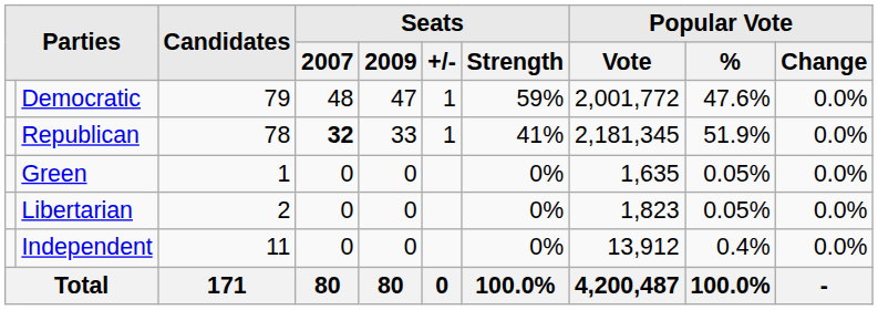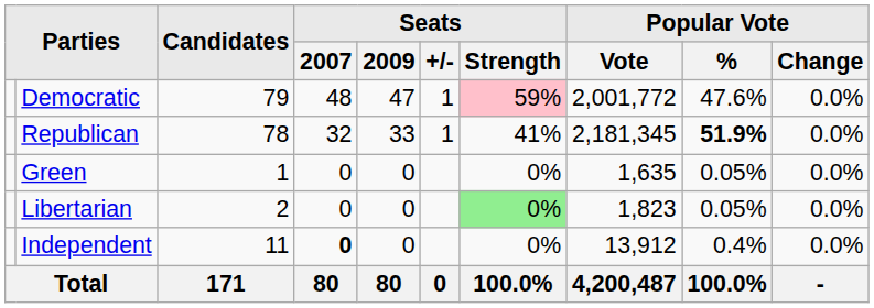Democratic | Seats / Strength: no background -> pink background
Republican | Seats / 2007: bold -> normal
Republican | Popular Vote / %: normal -> bold
Libertarian | Seats / Strength: no background -> lightgreen background
Independent | Seats / 2007: normal -> bold
